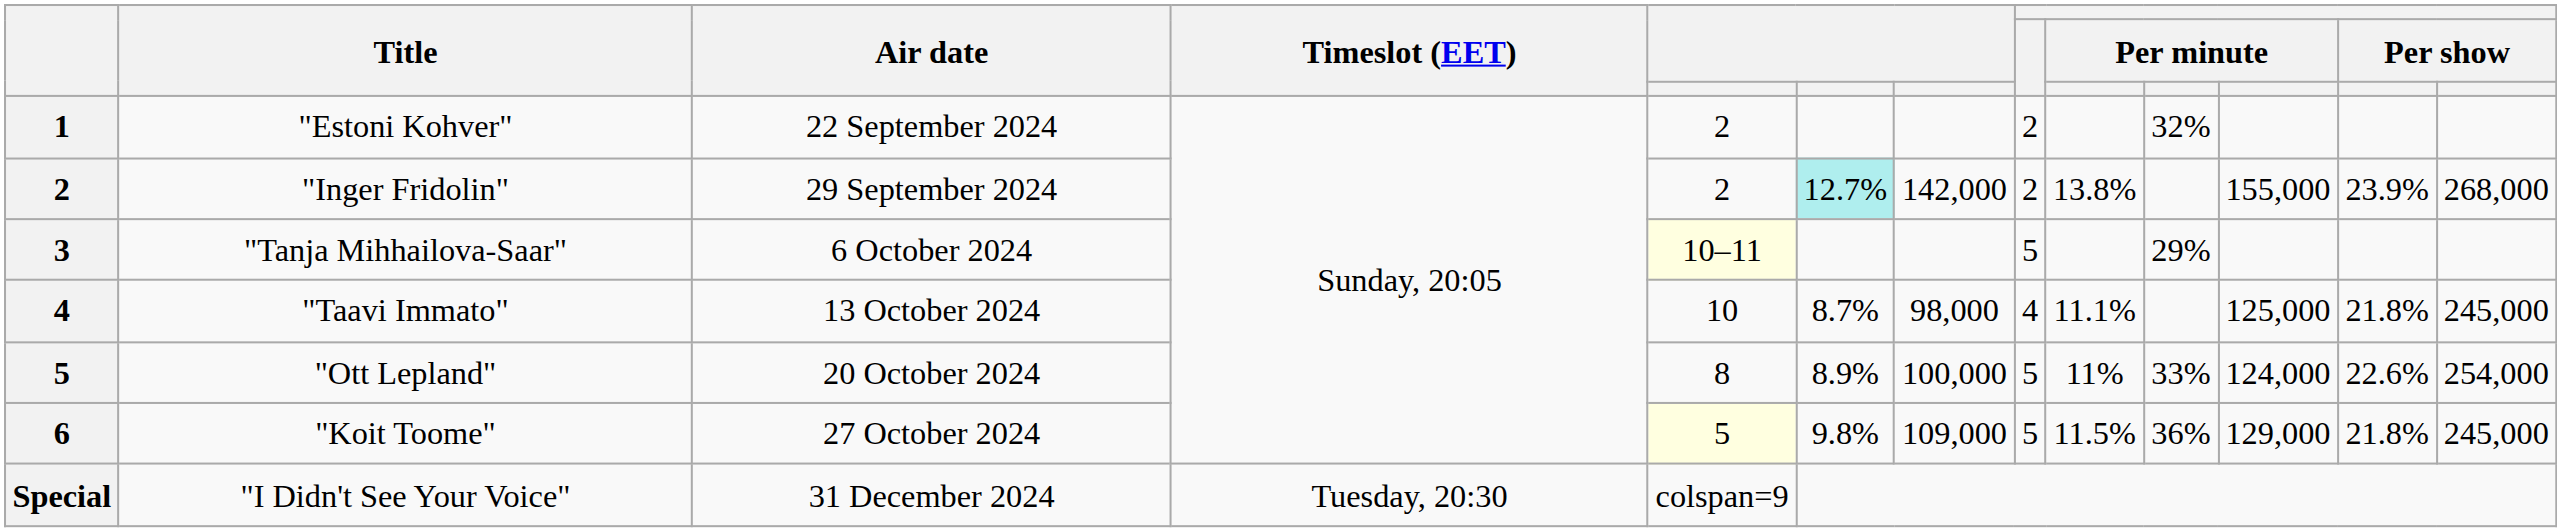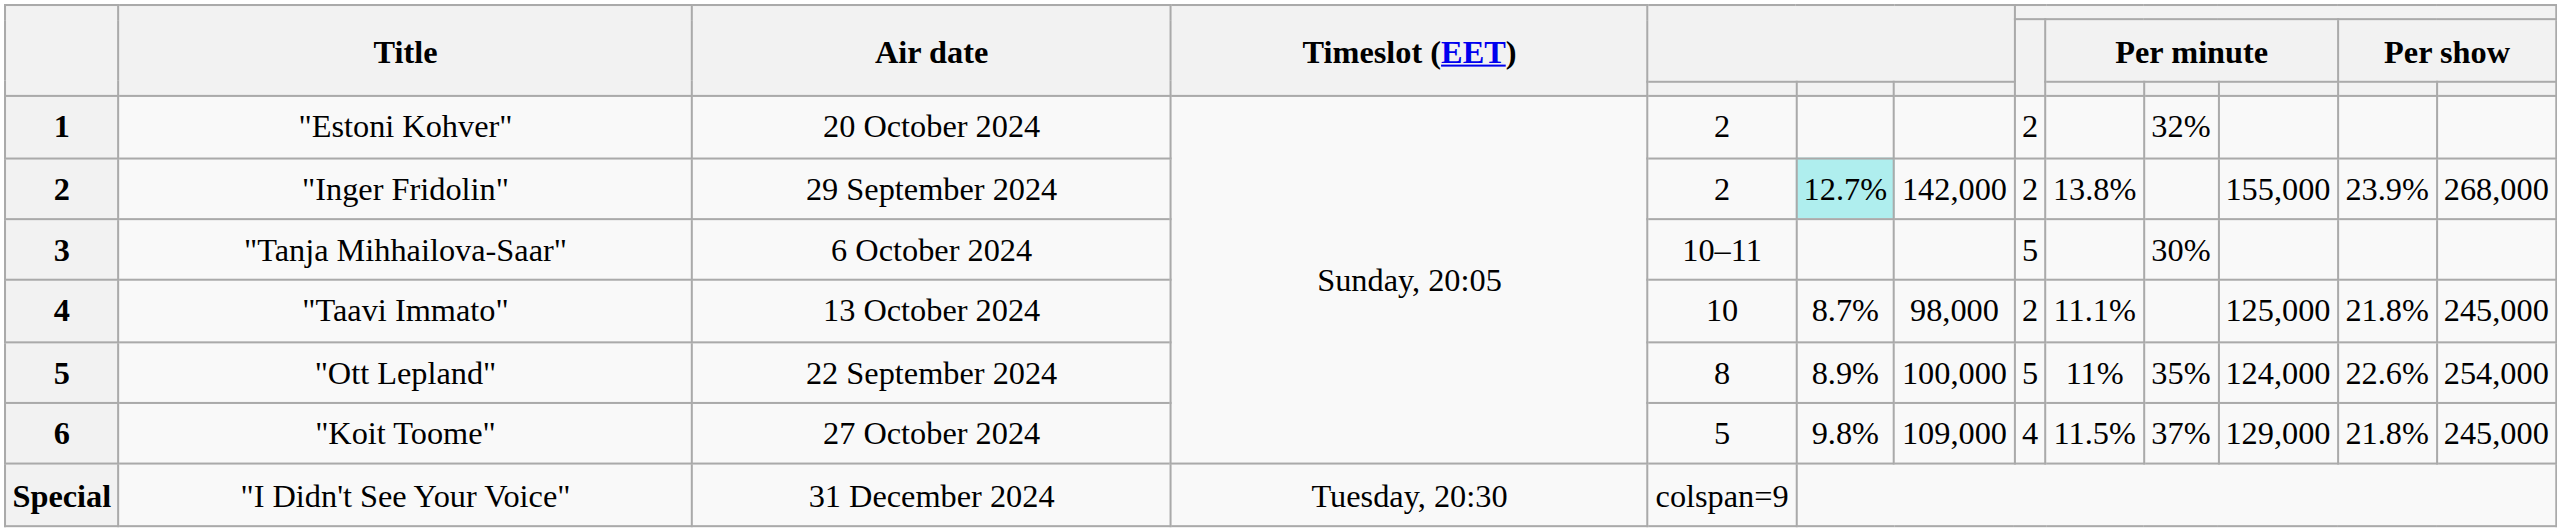"Estoni Kohver" | Air date: 22 September 2024 -> 20 October 2024
"Tanja Mihhailova-Saar" | column 5: lightyellow background -> no background
"Tanja Mihhailova-Saar" | column 10: 29% -> 30%
"Taavi Immato" | column 8: 4 -> 2
"Ott Lepland" | Air date: 20 October 2024 -> 22 September 2024
"Ott Lepland" | column 10: 33% -> 35%
"Koit Toome" | column 5: lightyellow background -> no background
"Koit Toome" | column 8: 5 -> 4
"Koit Toome" | column 10: 36% -> 37%
